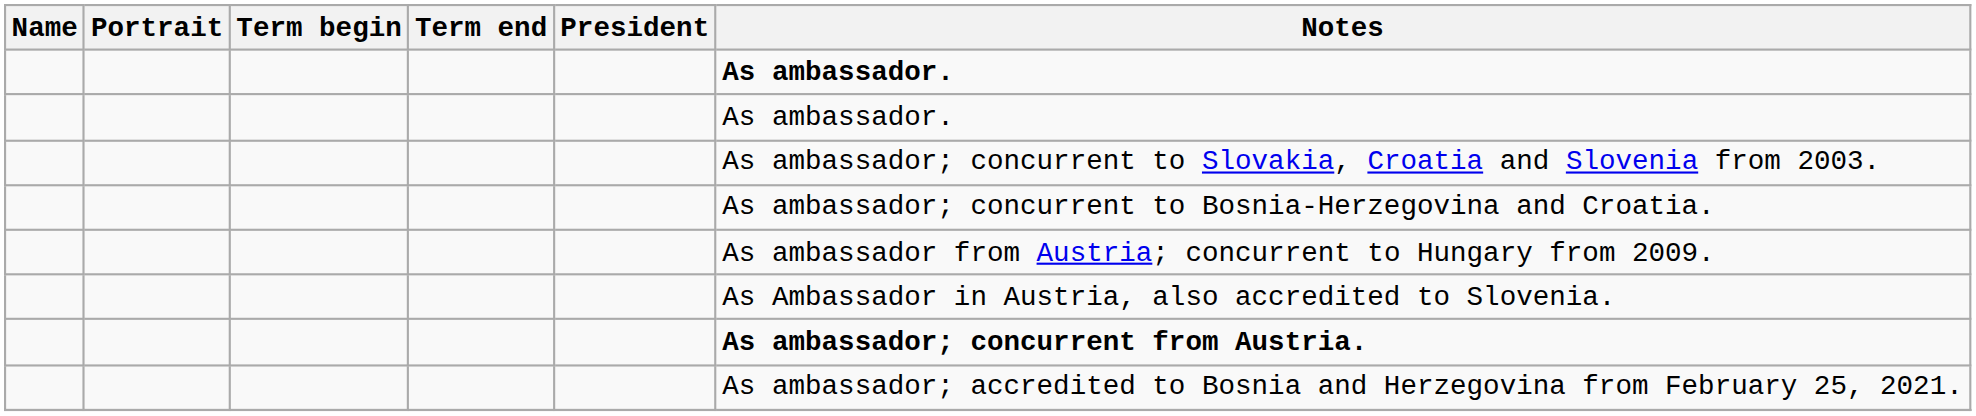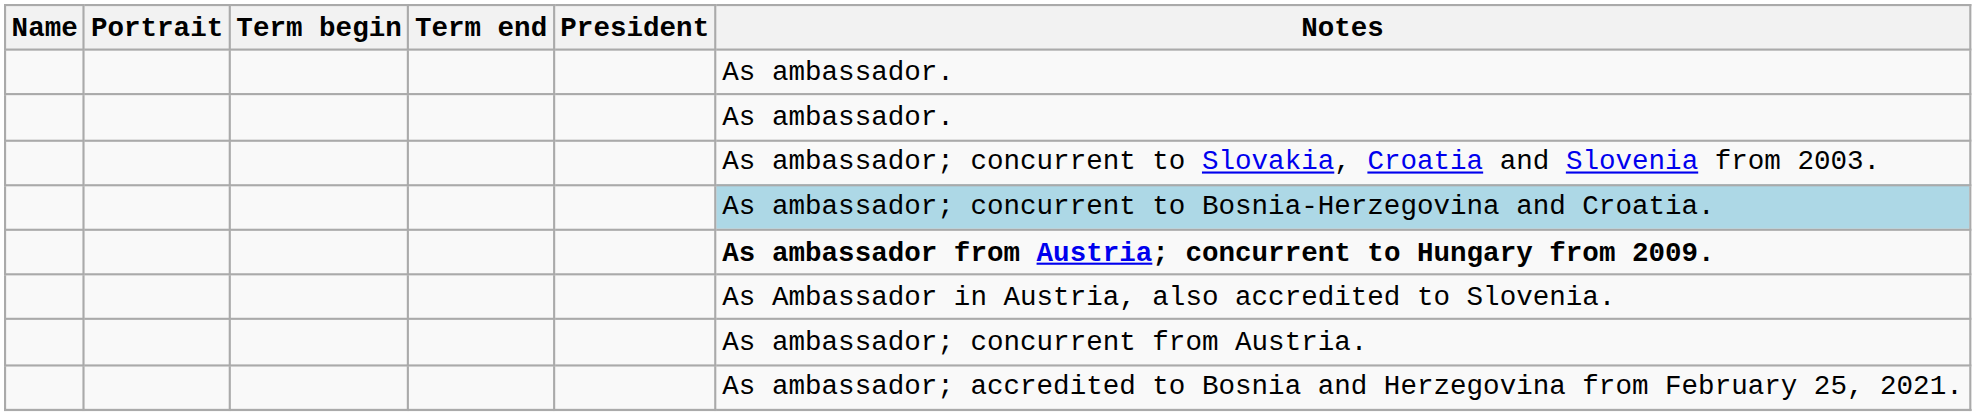row 2 | Notes: bold -> normal
row 5 | Notes: no background -> lightblue background
row 6 | Notes: normal -> bold
row 8 | Notes: bold -> normal
